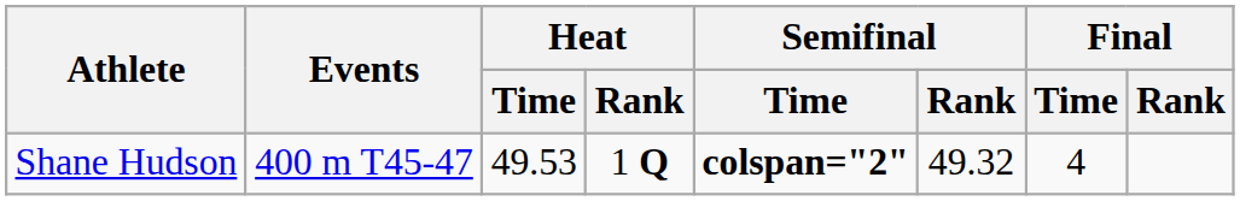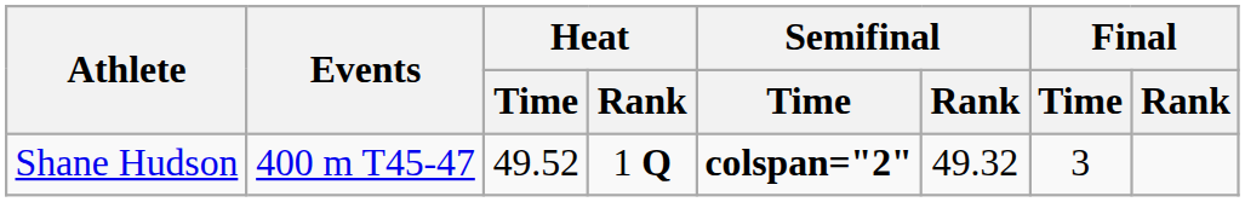Shane Hudson | Heat / Time: 49.53 -> 49.52
Shane Hudson | Final / Time: 4 -> 3
